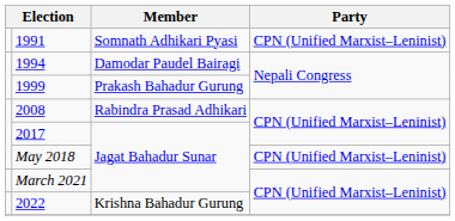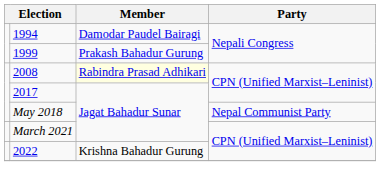- row: 1991 | Somnath Adhikari Pyasi | CPN (Unified Marxist–Leninist)
2008 | Member: no background -> lightyellow background
May 2018 | Party: CPN (Unified Marxist–Leninist) -> Nepal Communist Party
